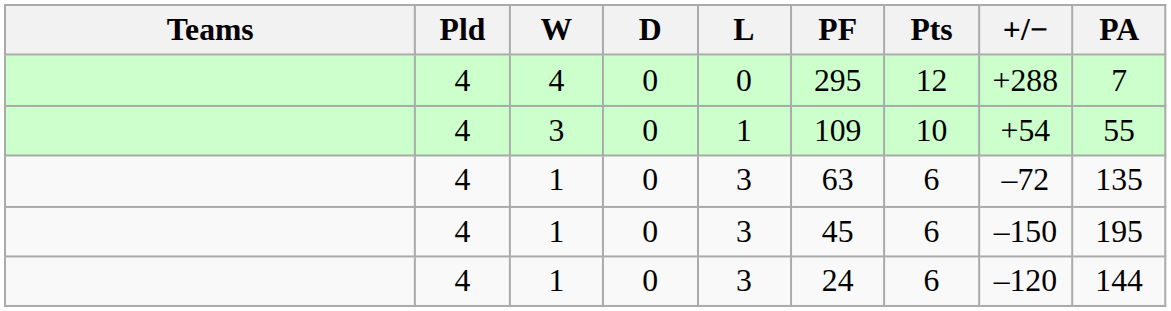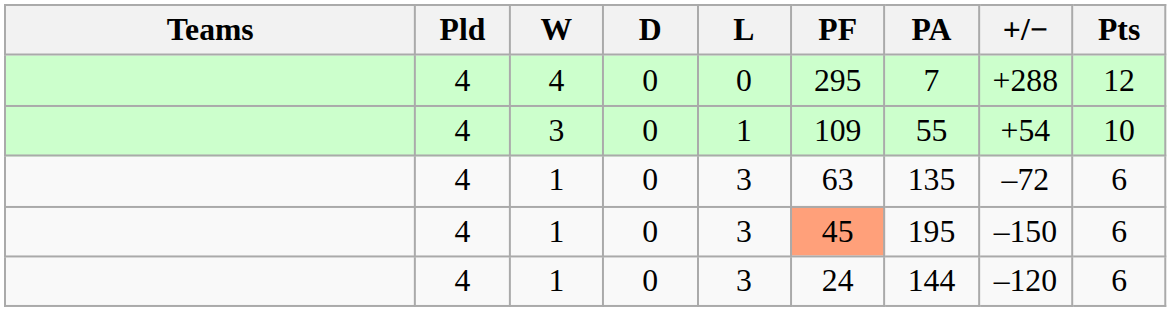columns swapped: PA <-> Pts
row 5 | PF: no background -> lightsalmon background
